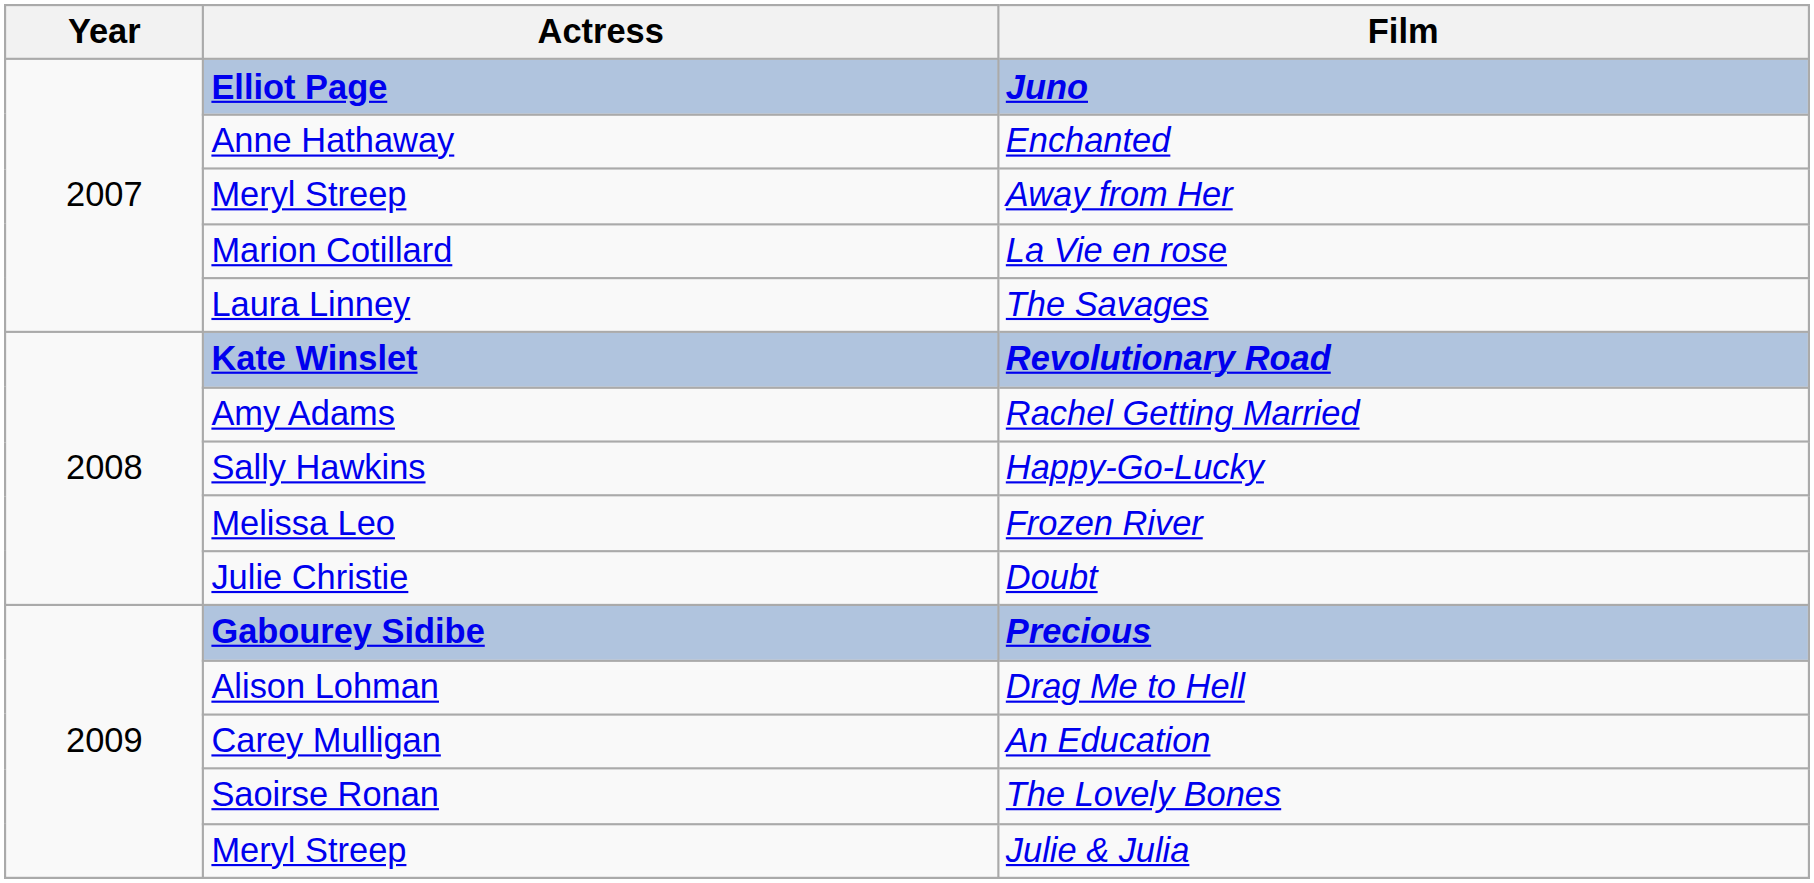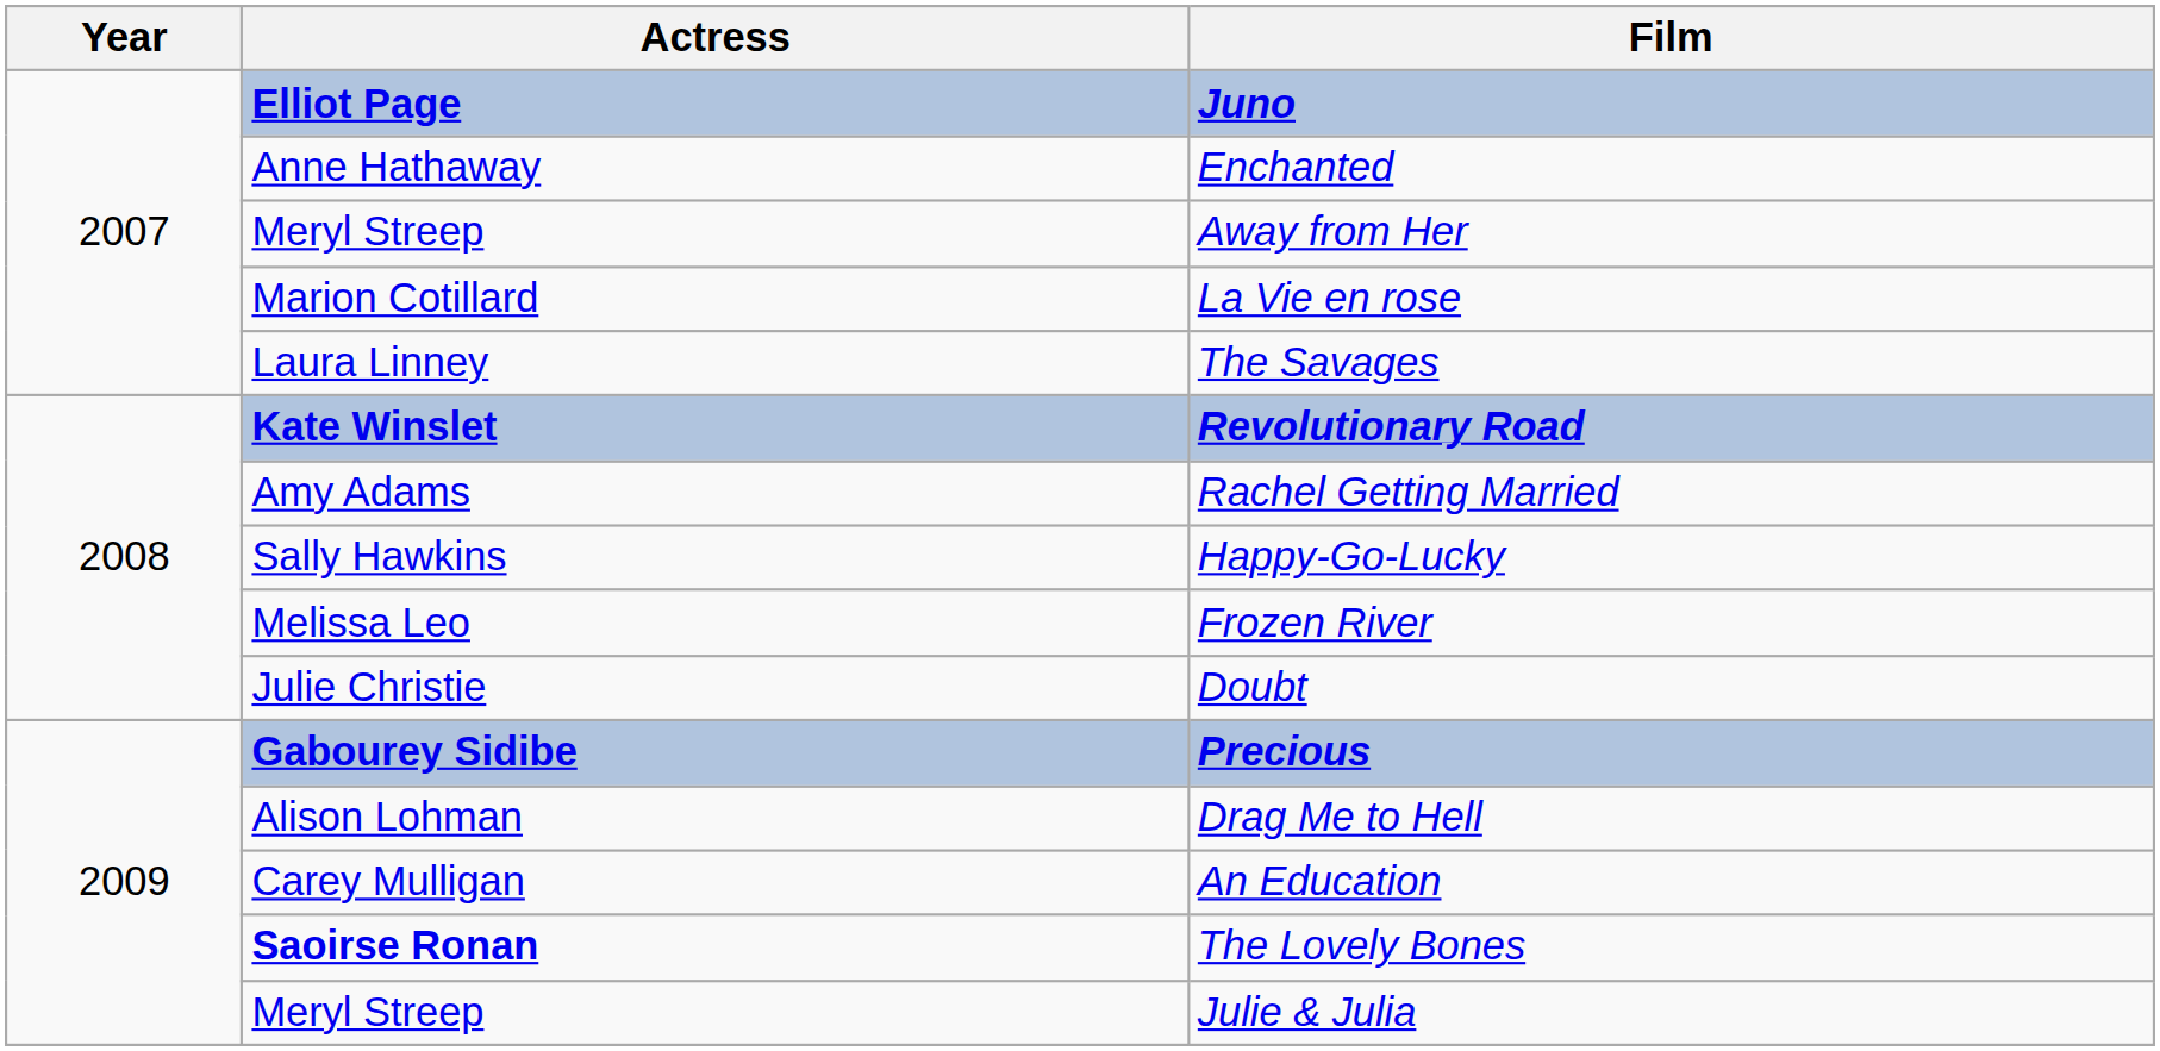The Lovely Bones | Actress: normal -> bold
